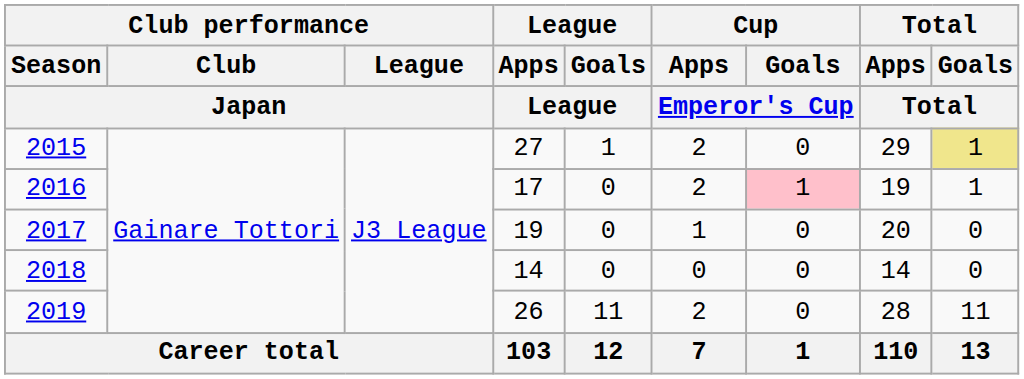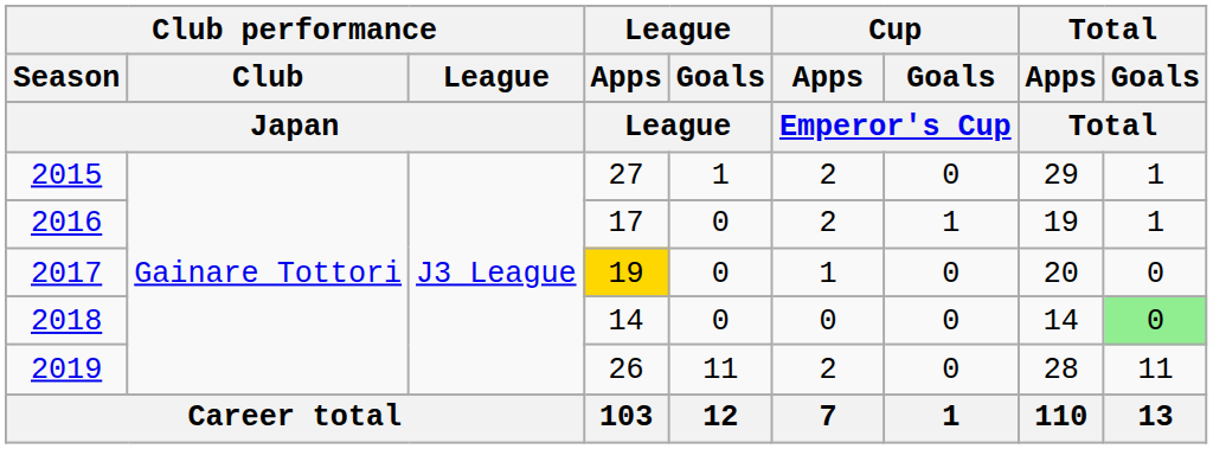2015 | Total / Goals / Total: khaki background -> no background
2016 | Cup / Goals / Emperor's Cup: pink background -> no background
2017 | League / Apps / League: no background -> gold background
2018 | Total / Goals / Total: no background -> lightgreen background
